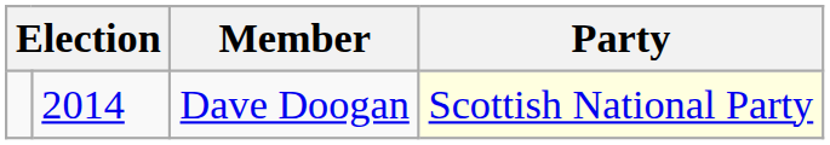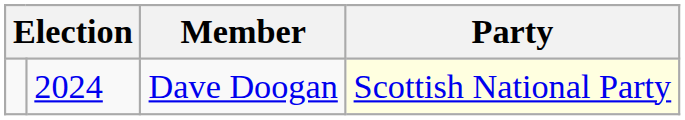Dave Doogan | column 2: 2014 -> 2024
